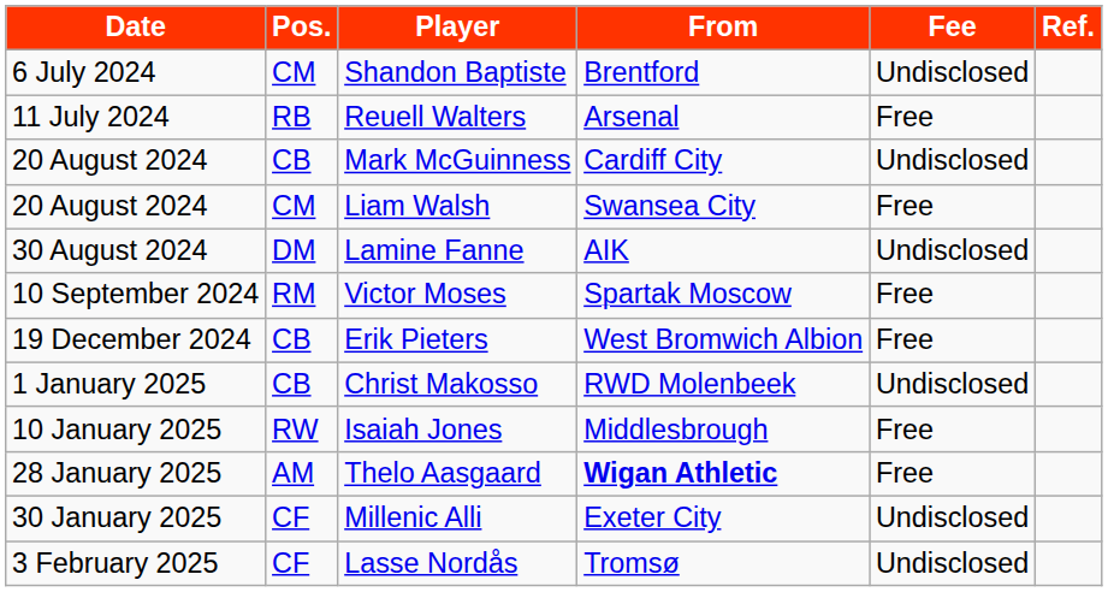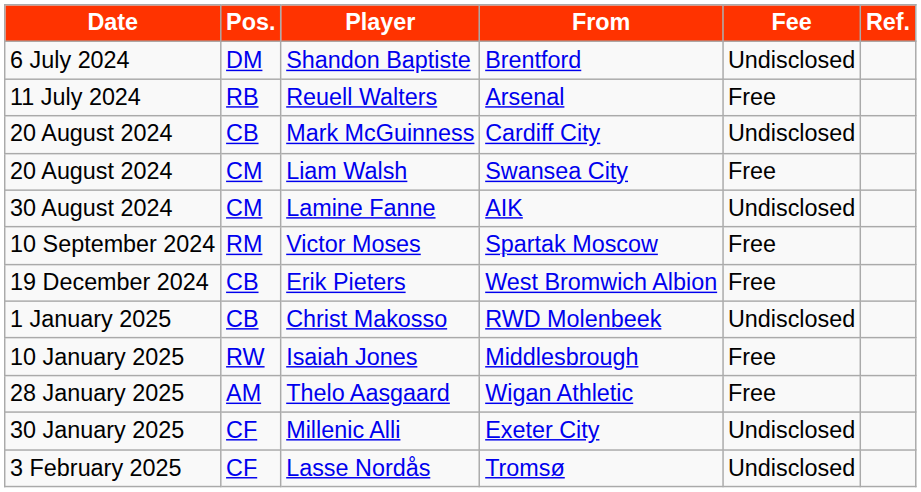Shandon Baptiste | Pos.: CM -> DM
Lamine Fanne | Pos.: DM -> CM
Thelo Aasgaard | From: bold -> normal
